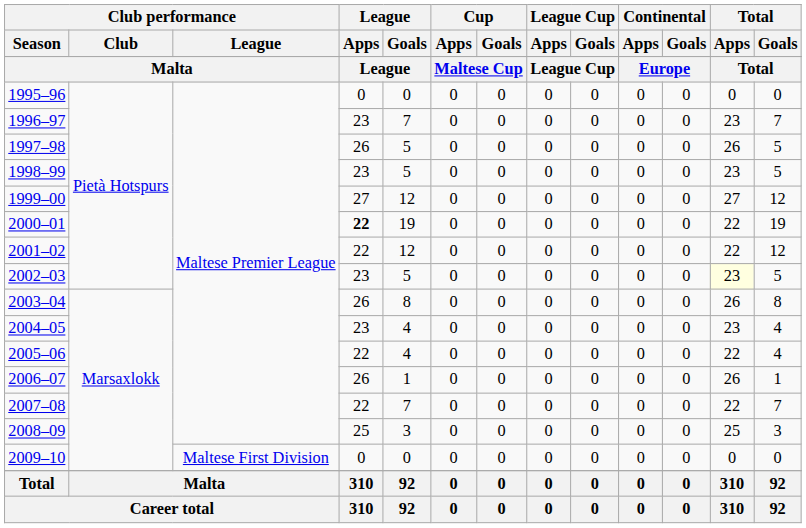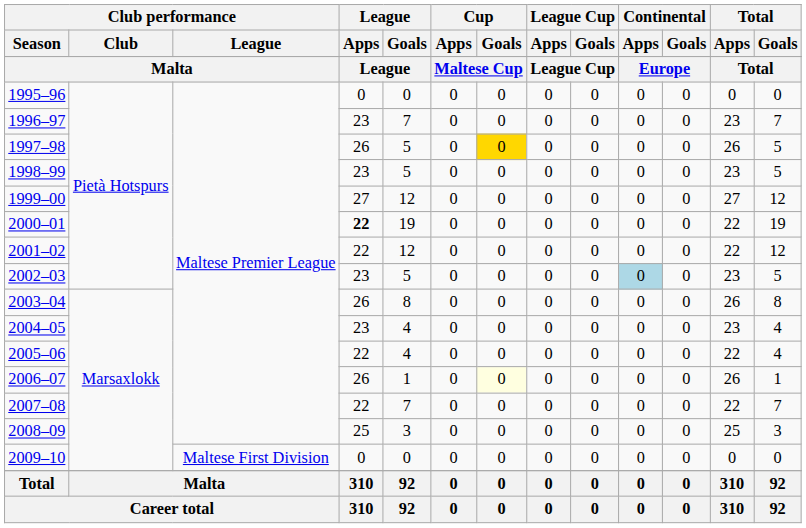1997–98 | Cup / Goals: no background -> gold background
2002–03 | Continental / Apps: no background -> lightblue background
2002–03 | Total / Apps: lightyellow background -> no background
2006–07 | Cup / Goals: no background -> lightyellow background
